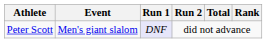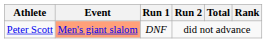Peter Scott | Event: no background -> lightsalmon background
Peter Scott | Run 1: lavender background -> no background
